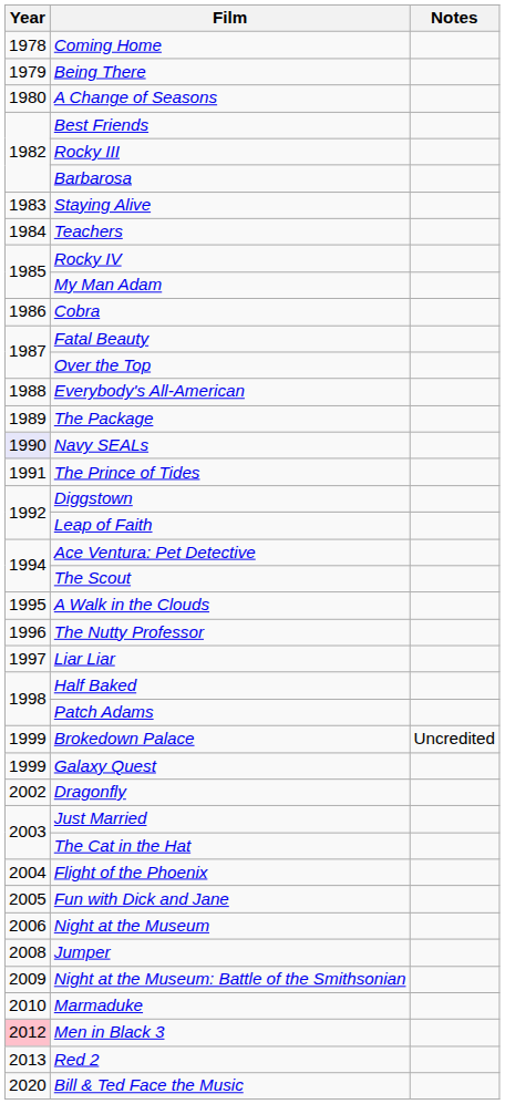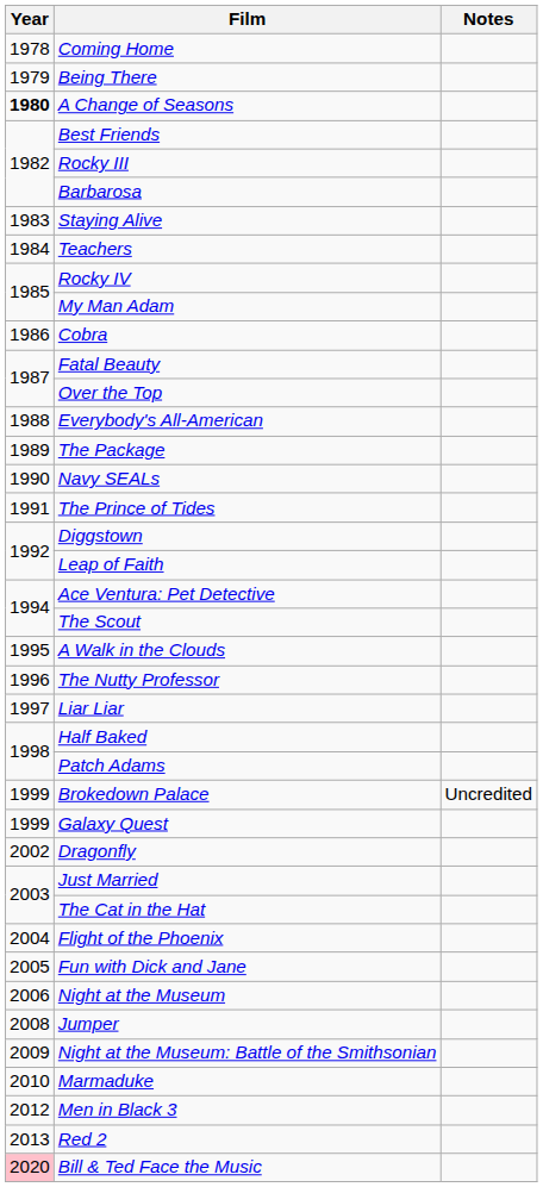A Change of Seasons | Year: normal -> bold
Navy SEALs | Year: lavender background -> no background
Men in Black 3 | Year: pink background -> no background
Bill & Ted Face the Music | Year: no background -> pink background
